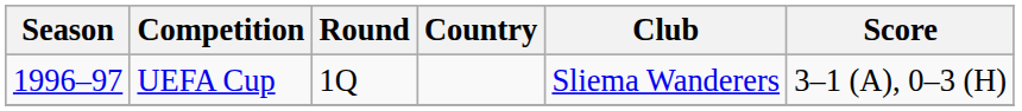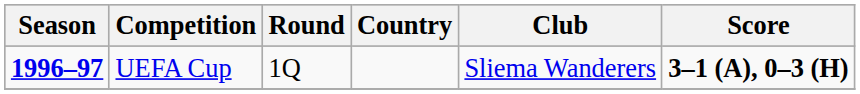UEFA Cup | Season: normal -> bold
UEFA Cup | Score: normal -> bold
